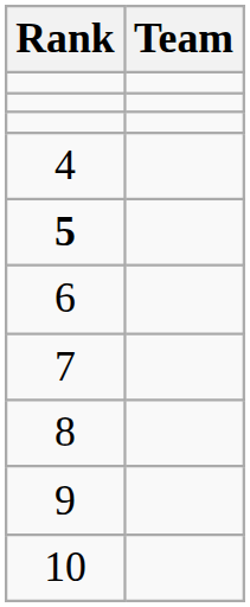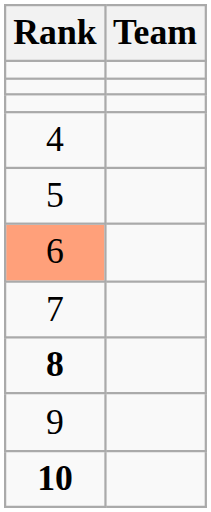row 6 | Rank: bold -> normal
row 7 | Rank: no background -> lightsalmon background
row 9 | Rank: normal -> bold
row 11 | Rank: normal -> bold
